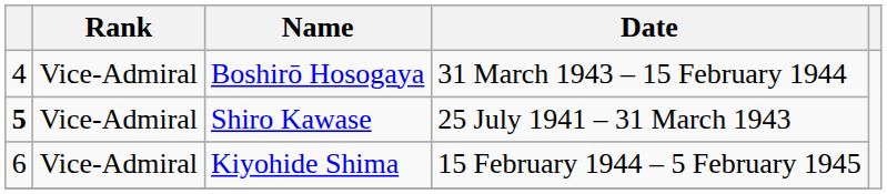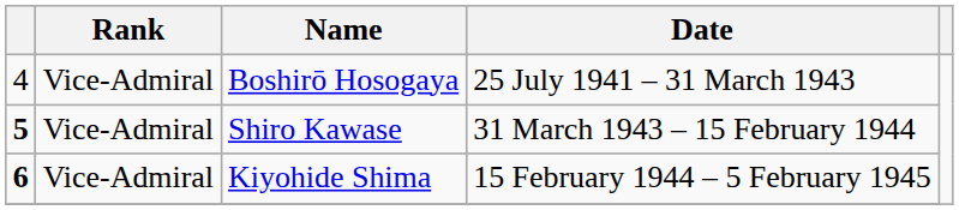Boshirō Hosogaya | Date: 31 March 1943 – 15 February 1944 -> 25 July 1941 – 31 March 1943
Shiro Kawase | Date: 25 July 1941 – 31 March 1943 -> 31 March 1943 – 15 February 1944
Kiyohide Shima | column 1: normal -> bold
